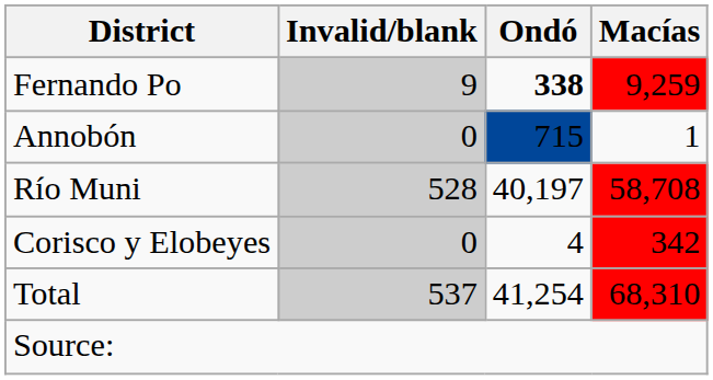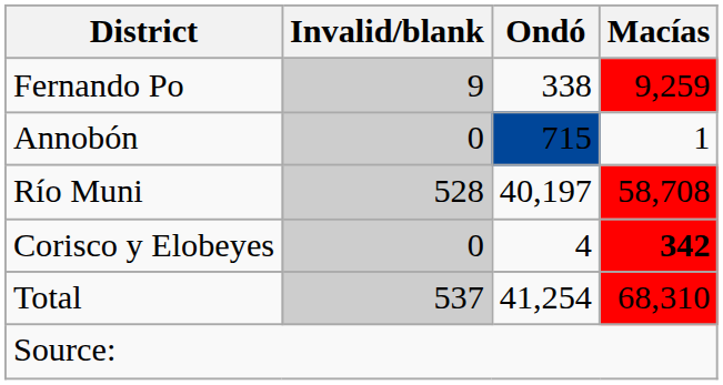Fernando Po | Ondó: bold -> normal
Corisco y Elobeyes | Macías: normal -> bold
